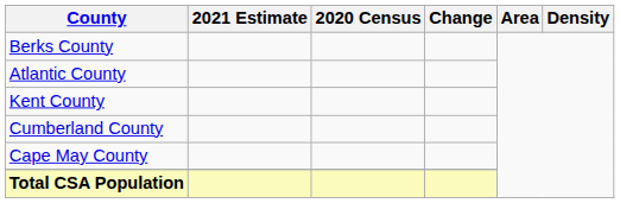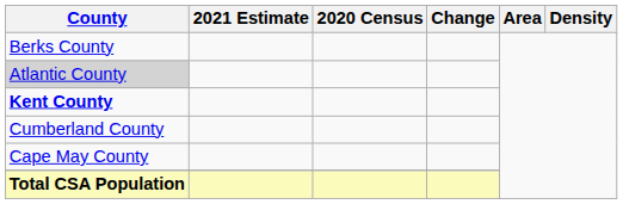Atlantic County | County: no background -> lightgrey background
Kent County | County: normal -> bold
